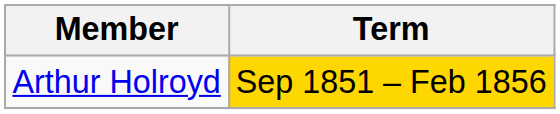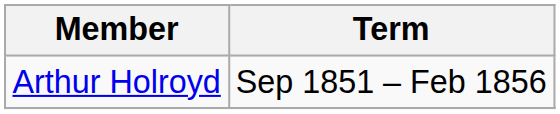Arthur Holroyd | Term: gold background -> no background
